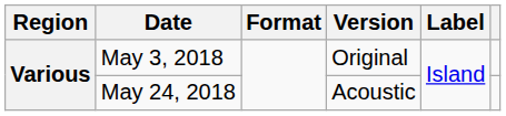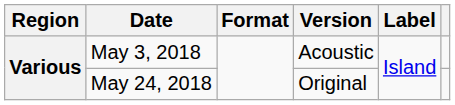May 3, 2018 | Version: Original -> Acoustic
May 24, 2018 | Version: Acoustic -> Original
